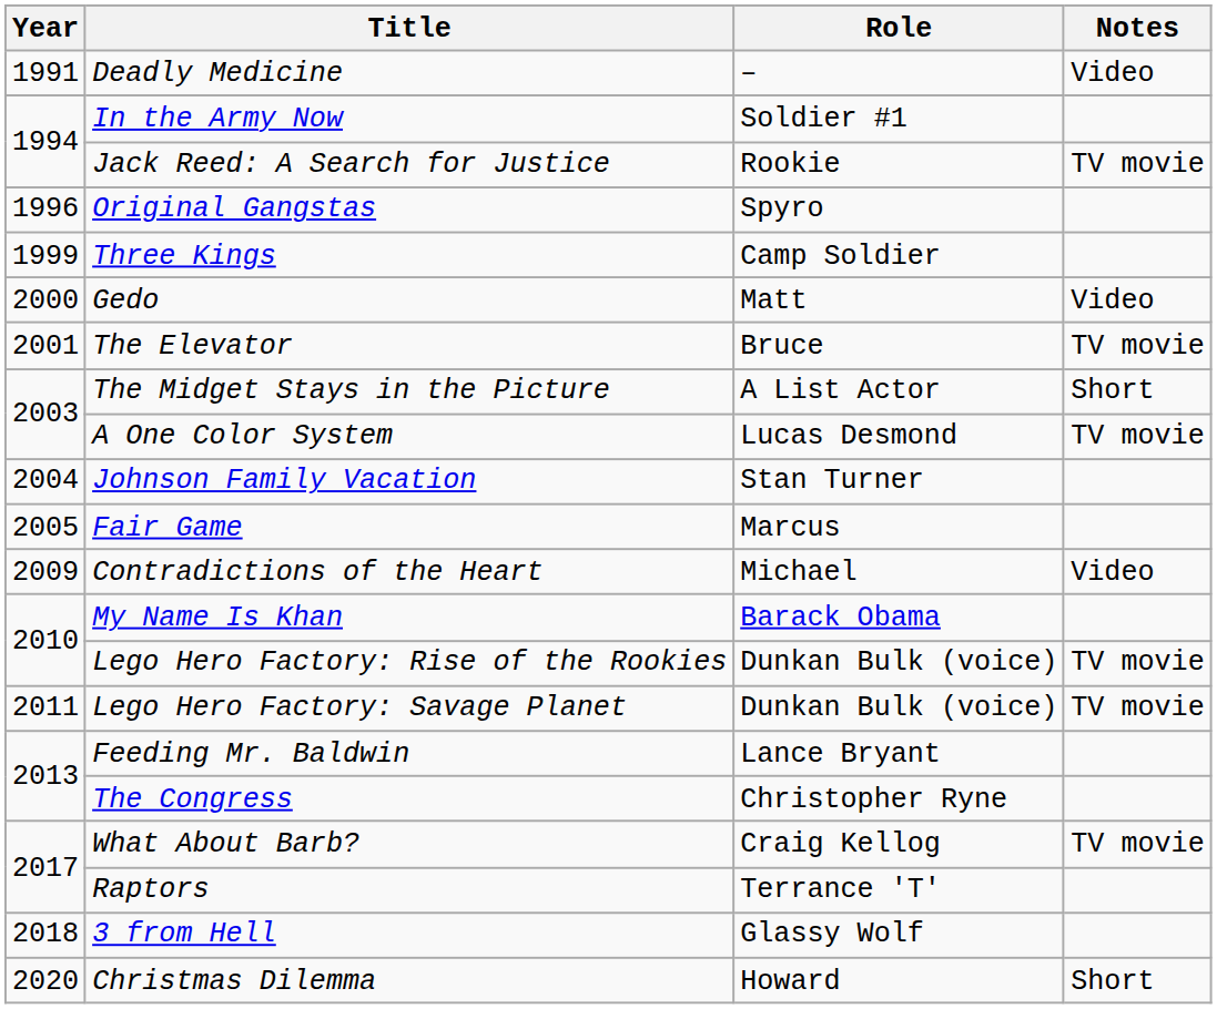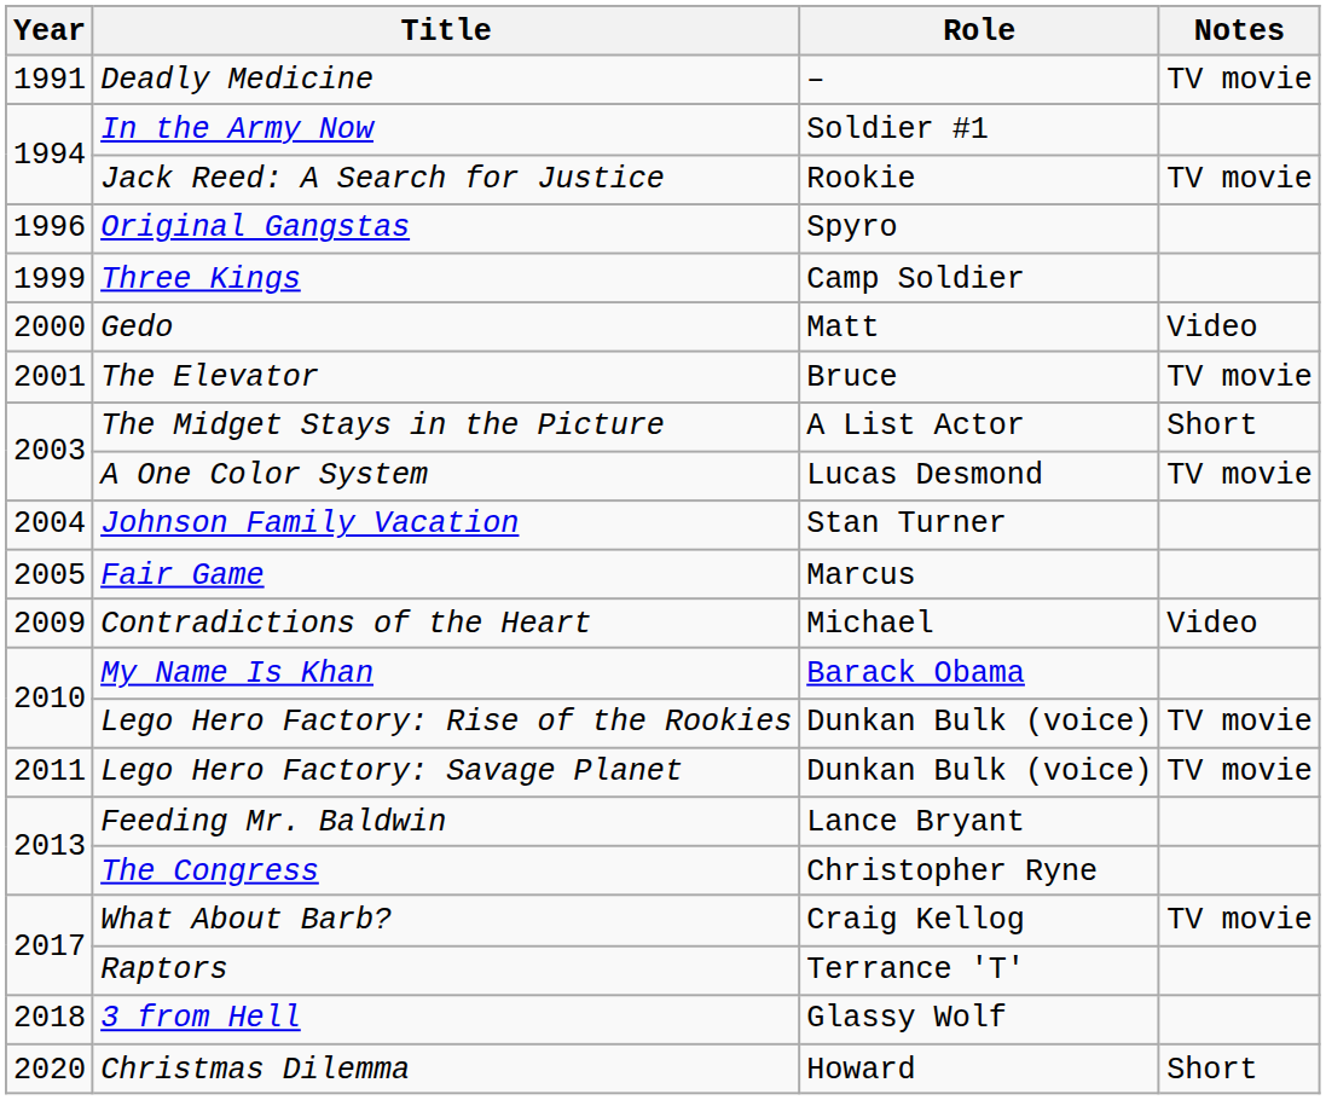Deadly Medicine | Notes: Video -> TV movie
